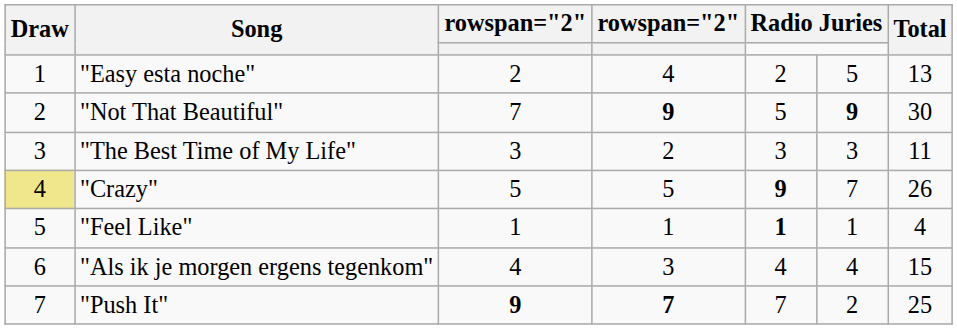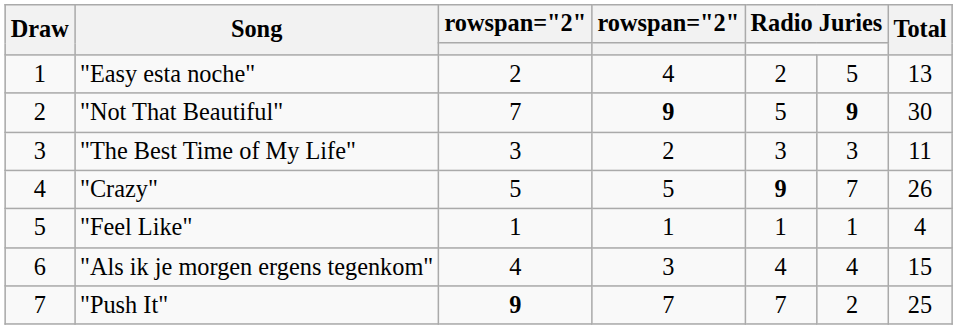"Crazy" | Draw: khaki background -> no background
"Feel Like" | column 5: bold -> normal
"Push It" | column 4: bold -> normal
